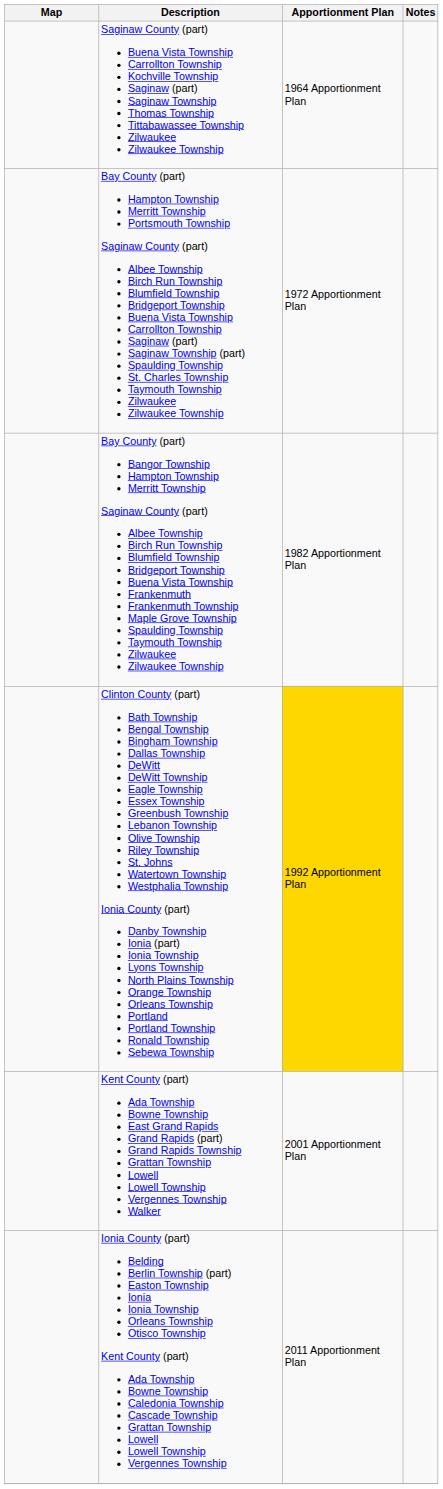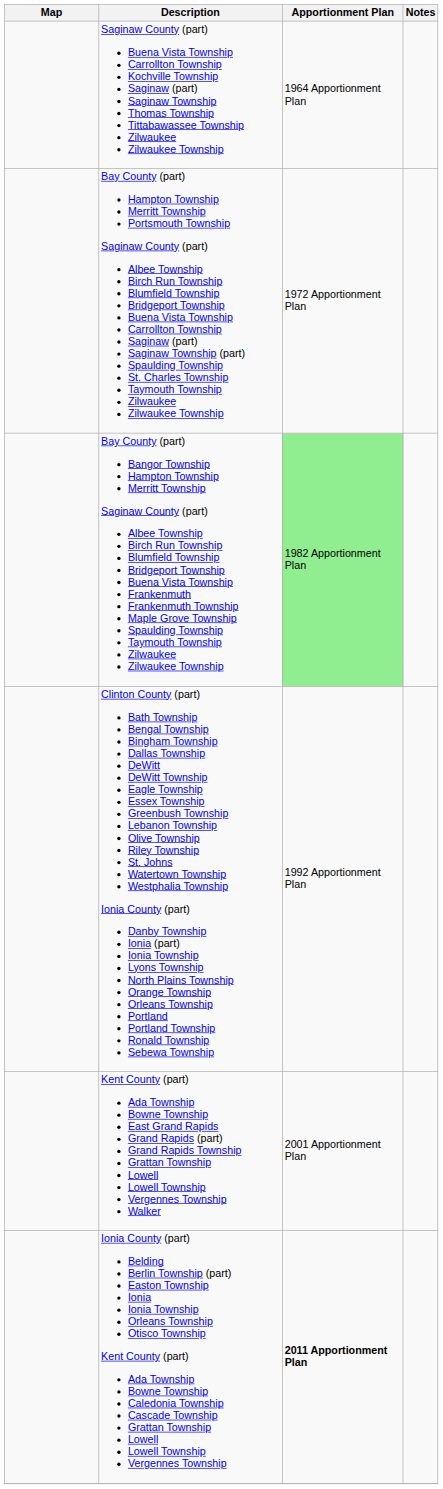row 4 | Apportionment Plan: no background -> lightgreen background
row 5 | Apportionment Plan: gold background -> no background
row 7 | Apportionment Plan: normal -> bold
